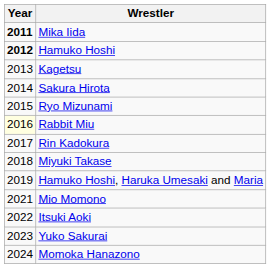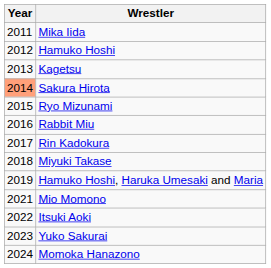Mika Iida | Year: bold -> normal
Hamuko Hoshi | Year: bold -> normal
Sakura Hirota | Year: no background -> lightsalmon background
Rabbit Miu | Year: lightyellow background -> no background
